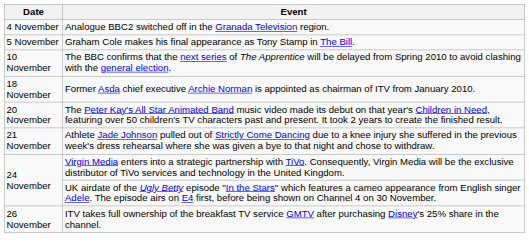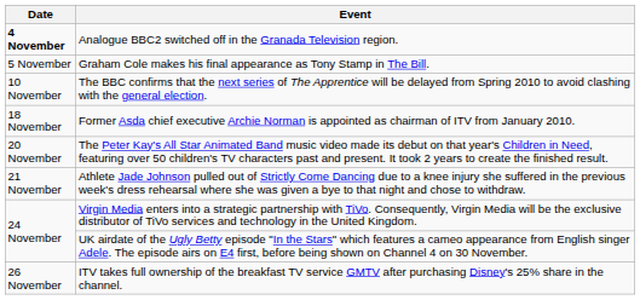Analogue BBC2 switched off in the Granada Television region. | Date: normal -> bold
